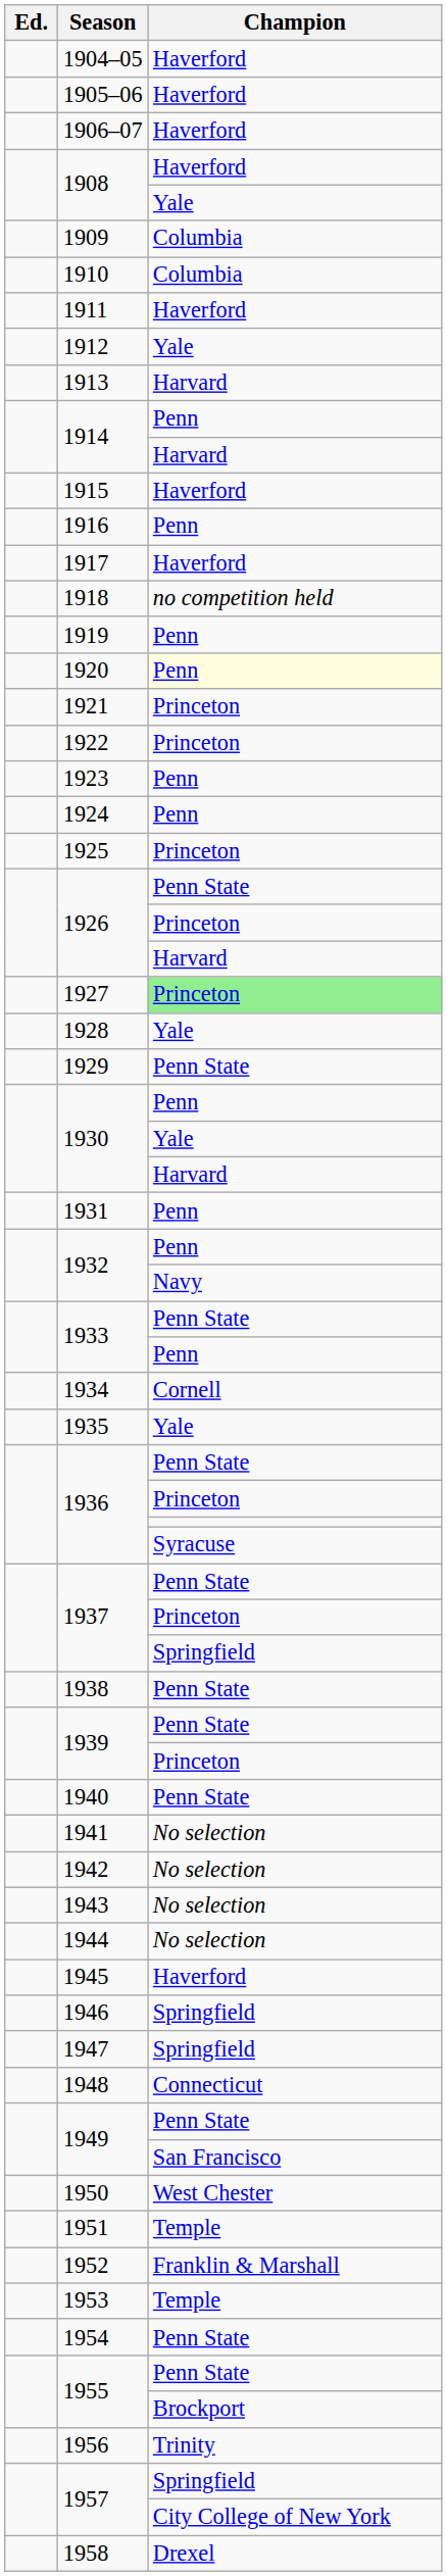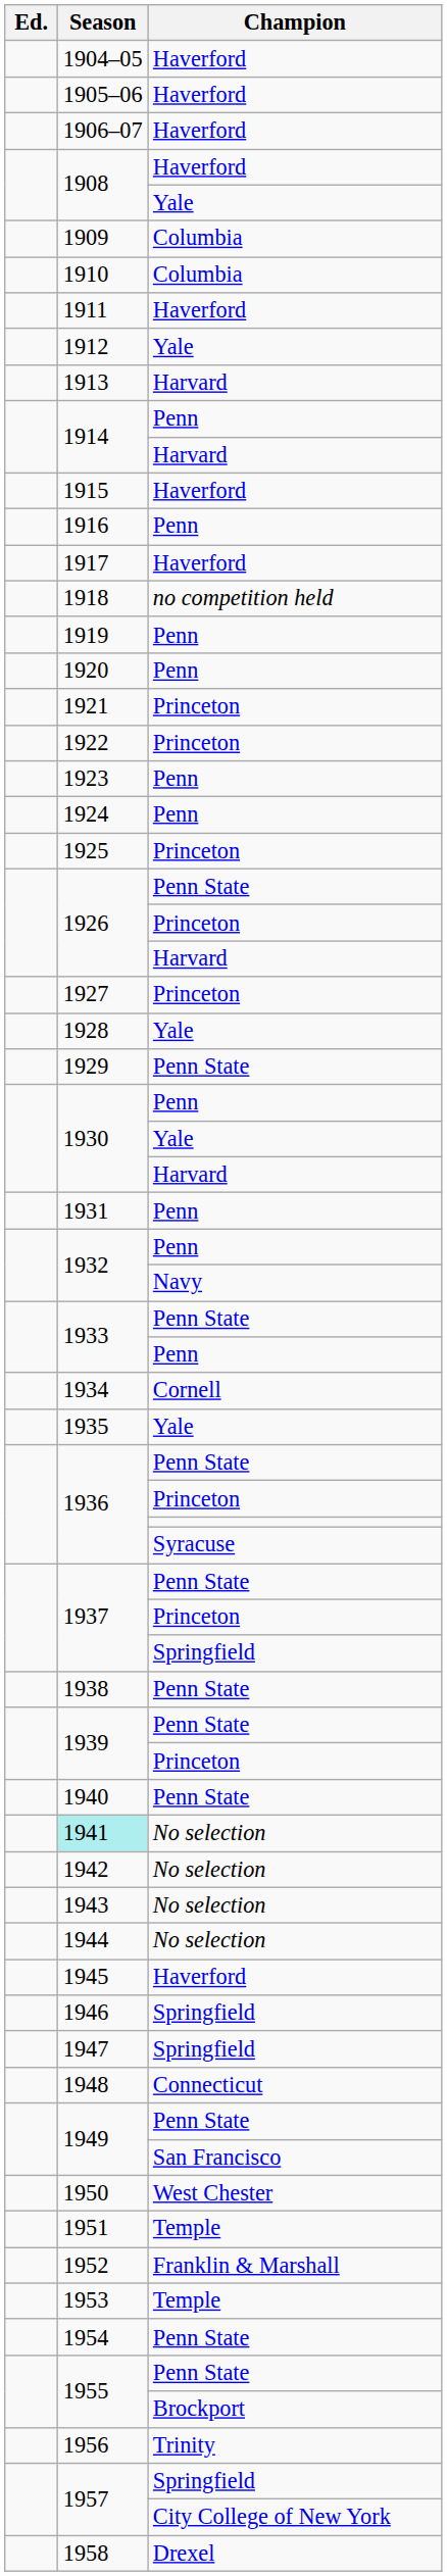1920 | Champion: lightyellow background -> no background
1927 | Champion: lightgreen background -> no background
1941 | Season: no background -> paleturquoise background
